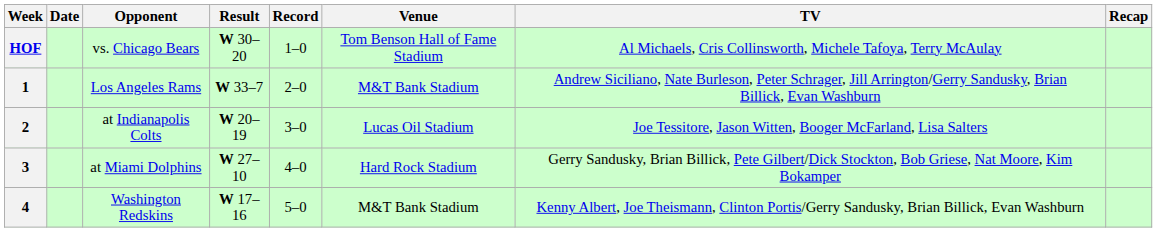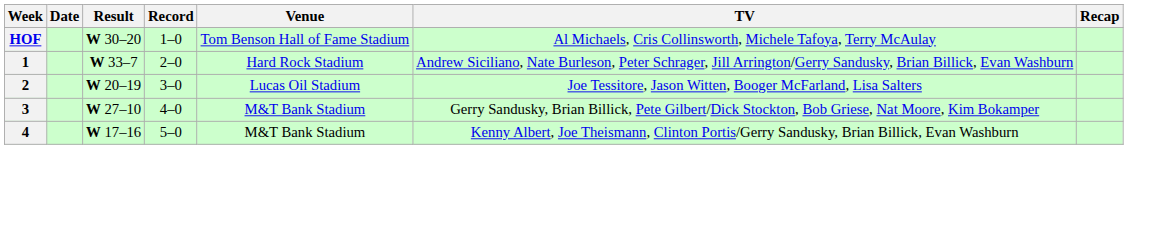- column: Opponent | vs. Chicago Bears | Los Angeles Rams | at Indianapolis Colts | at Miami Dolphins | Washington Redskins
1 | Venue: M&T Bank Stadium -> Hard Rock Stadium
3 | Venue: Hard Rock Stadium -> M&T Bank Stadium
